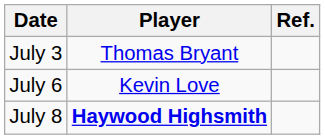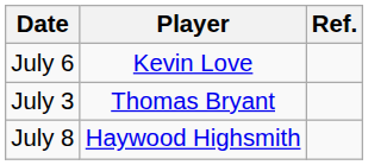rows swapped: July 3 <-> July 6
July 8 | Player: bold -> normal
